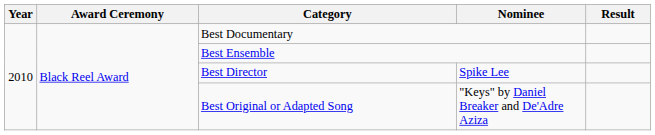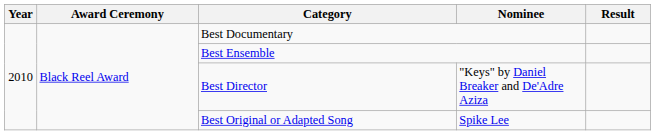Best Director | Nominee: Spike Lee -> "Keys" by Daniel Breaker and De'Adre Aziza
Best Original or Adapted Song | Nominee: "Keys" by Daniel Breaker and De'Adre Aziza -> Spike Lee
